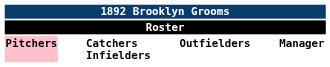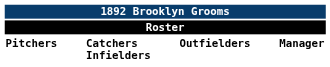Pitchers | column 1: pink background -> no background
